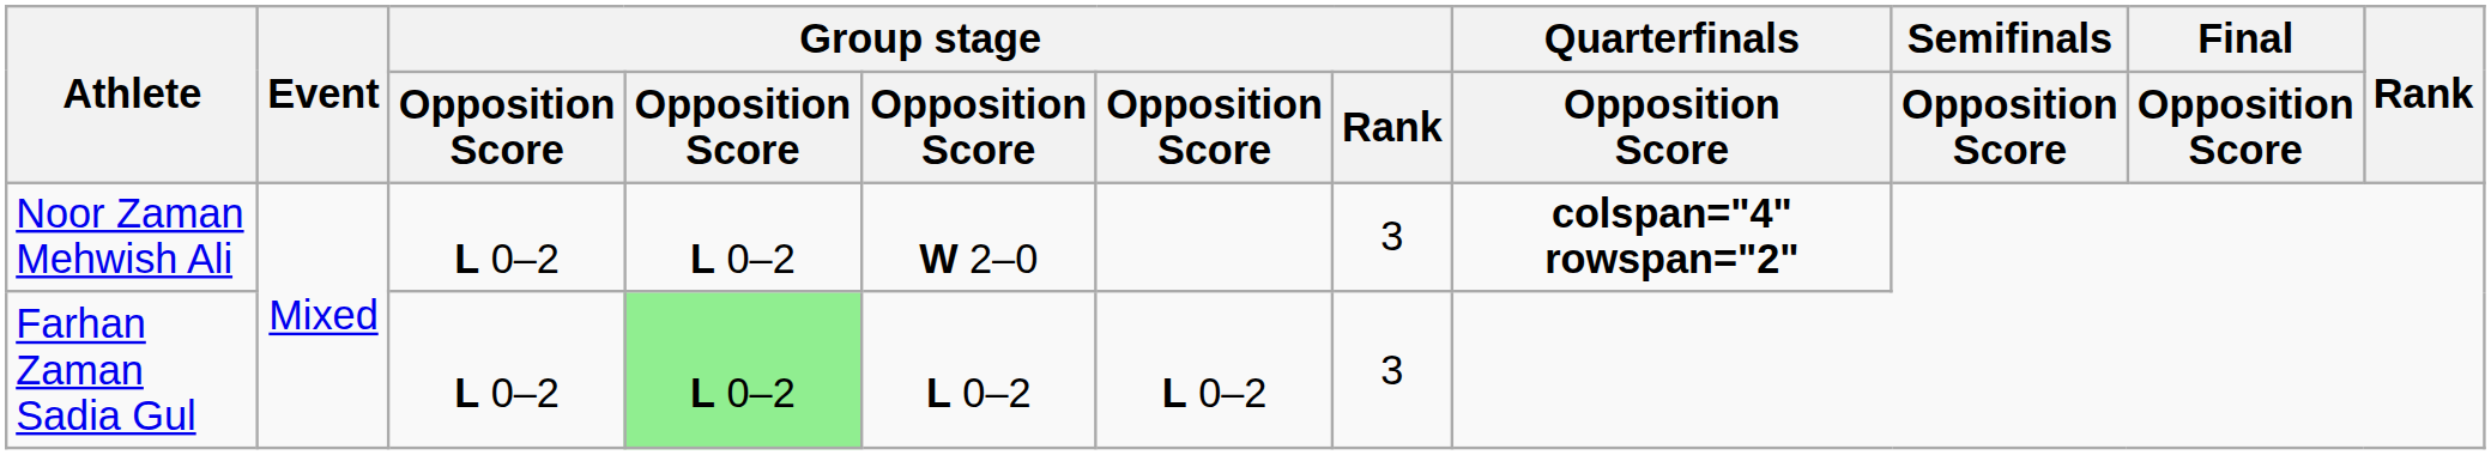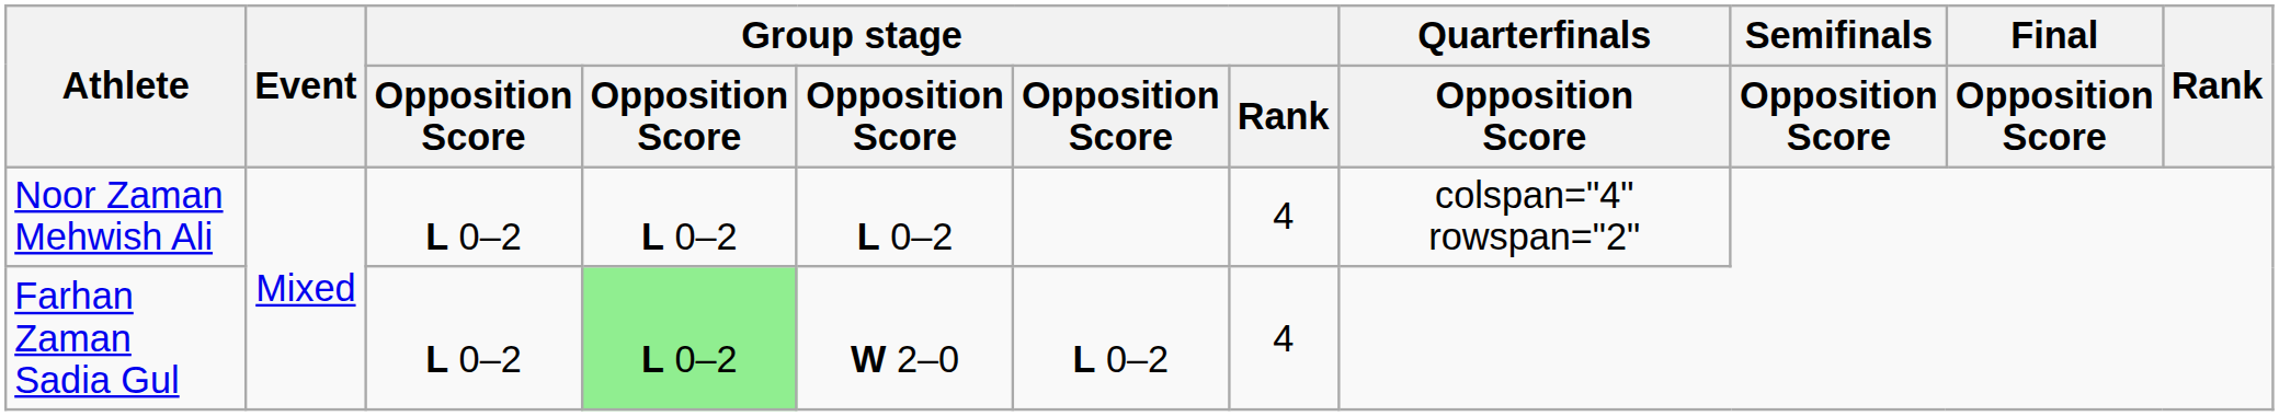Noor Zaman Mehwish Ali | column 5: W 2–0 -> L 0–2
Noor Zaman Mehwish Ali | Group stage / Rank: 3 -> 4
Noor Zaman Mehwish Ali | Quarterfinals / Opposition Score: bold -> normal
Farhan Zaman Sadia Gul | column 5: L 0–2 -> W 2–0
Farhan Zaman Sadia Gul | Group stage / Rank: 3 -> 4
